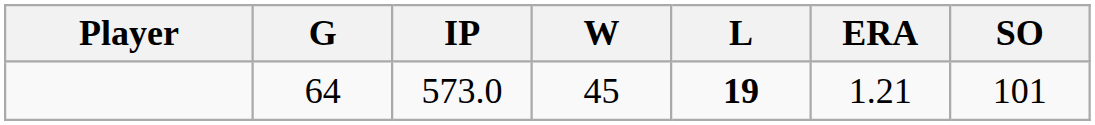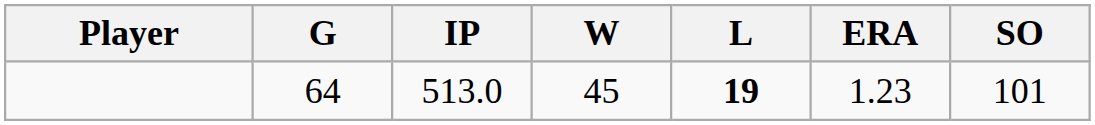row 2 | IP: 573.0 -> 513.0
row 2 | ERA: 1.21 -> 1.23
